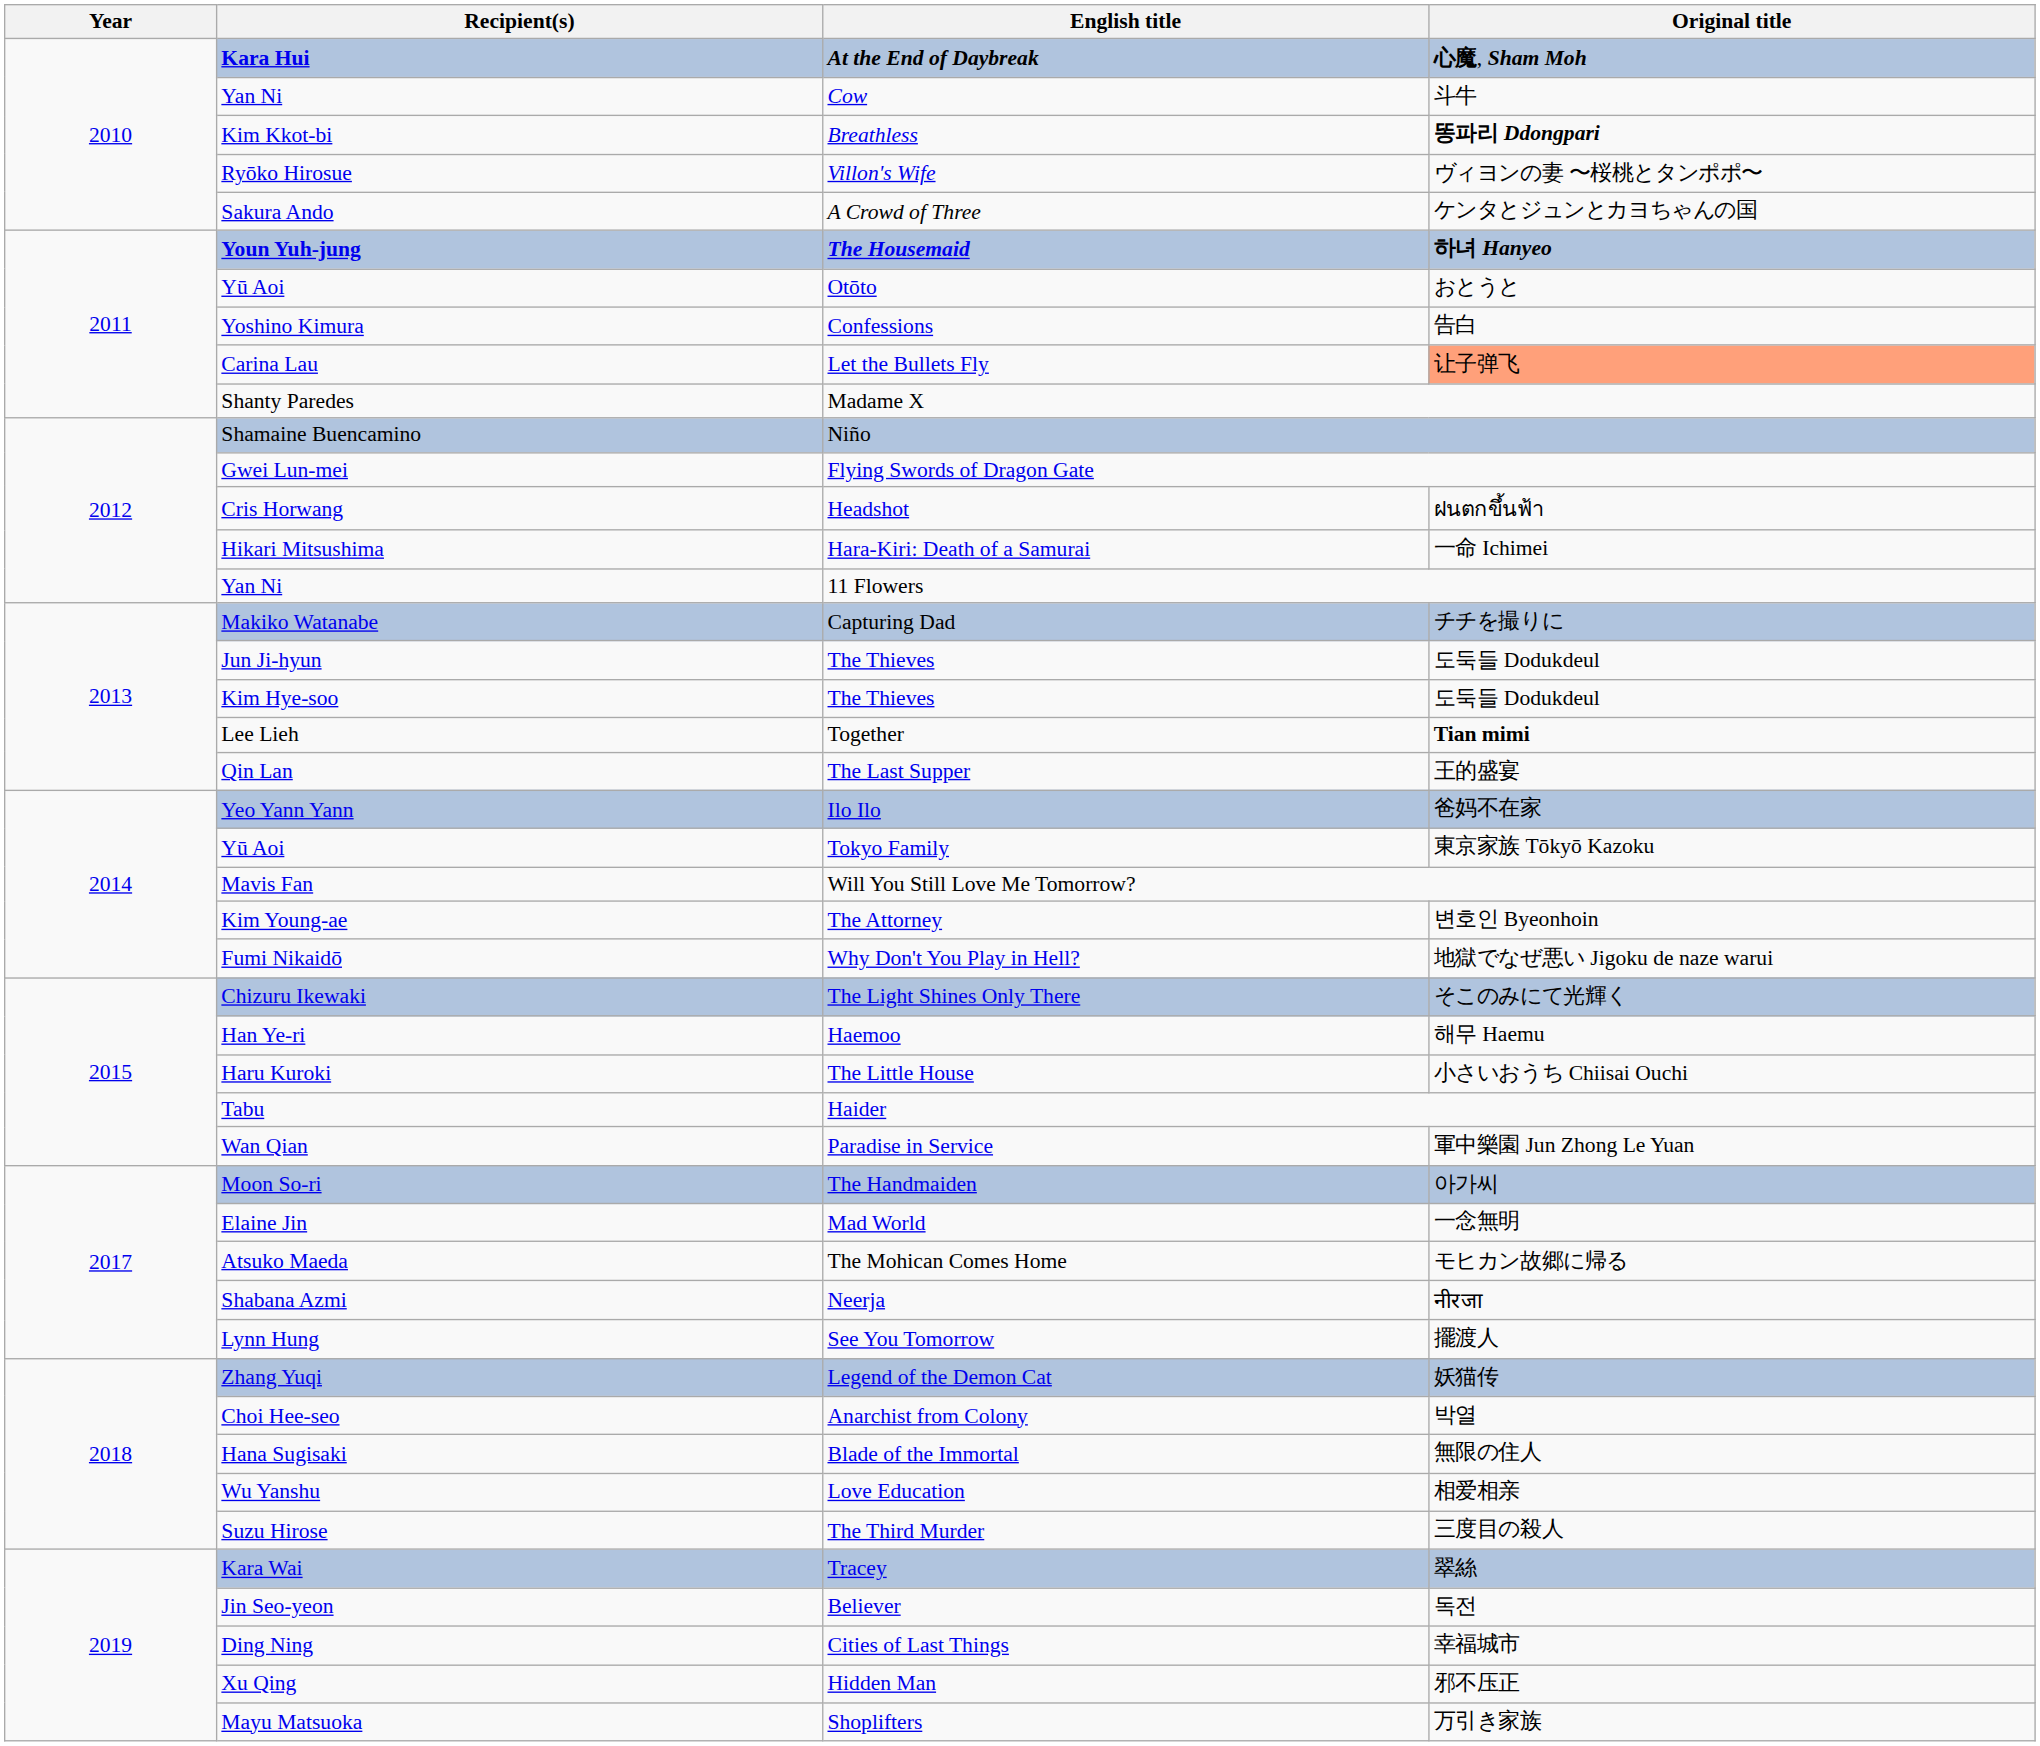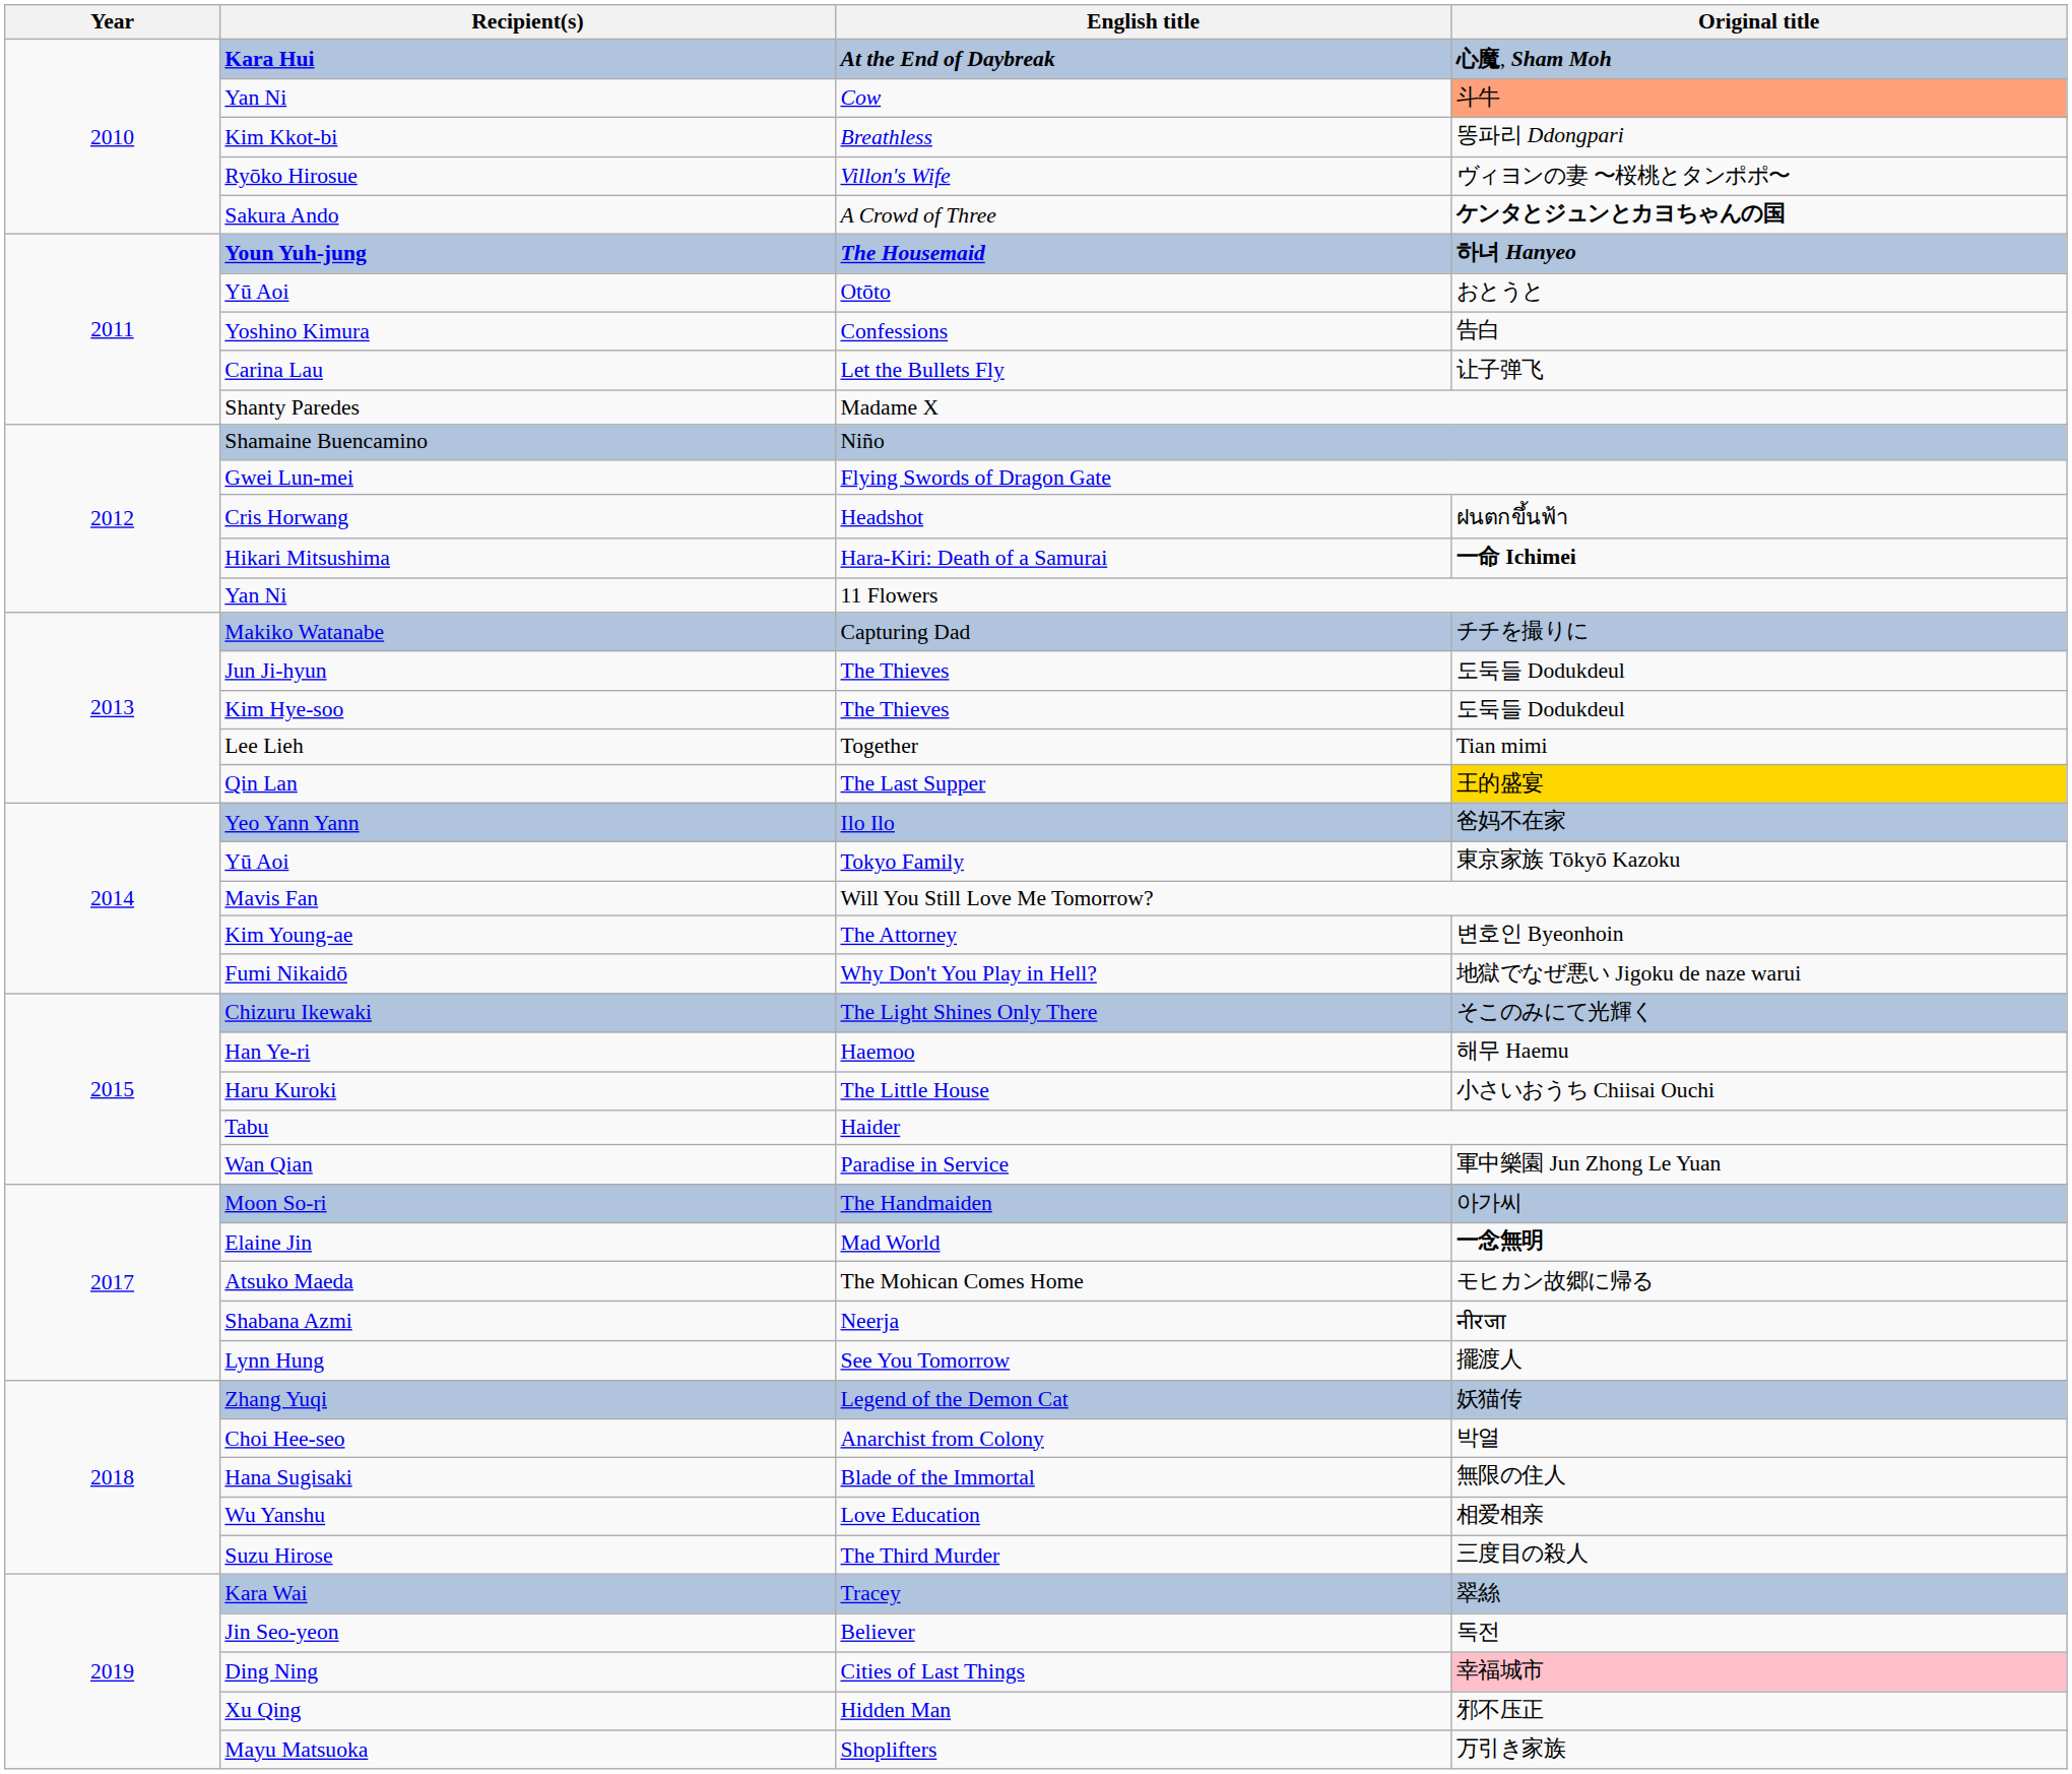Cow | Original title: no background -> lightsalmon background
Breathless | Original title: bold -> normal
A Crowd of Three | Original title: normal -> bold
Let the Bullets Fly | Original title: lightsalmon background -> no background
Hara-Kiri: Death of a Samurai | Original title: normal -> bold
Together | Original title: bold -> normal
The Last Supper | Original title: no background -> gold background
Mad World | Original title: normal -> bold
Cities of Last Things | Original title: no background -> pink background
